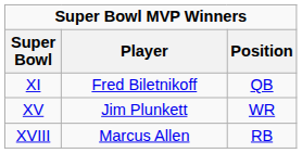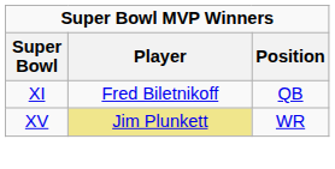XV | Player: no background -> khaki background
- row: XVIII | Marcus Allen | RB
